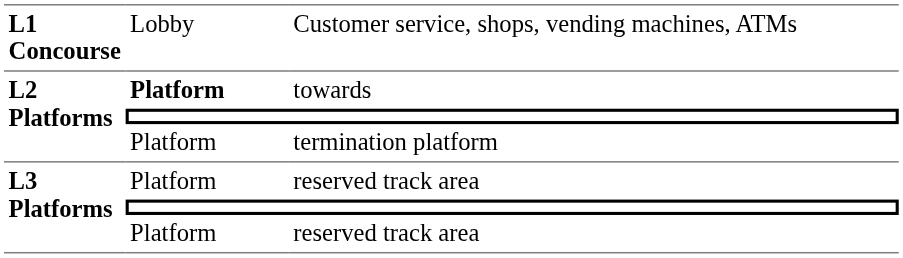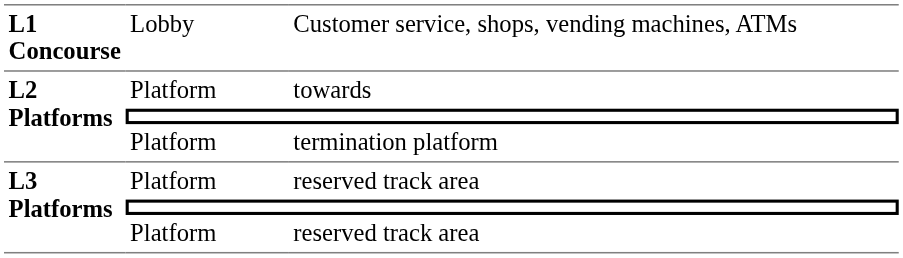towards | column 2: bold -> normal
